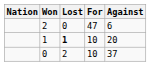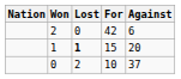row 2 | For: 47 -> 42
row 3 | For: 10 -> 15
